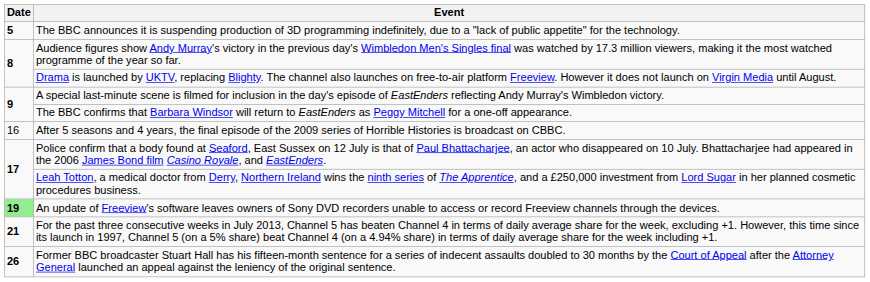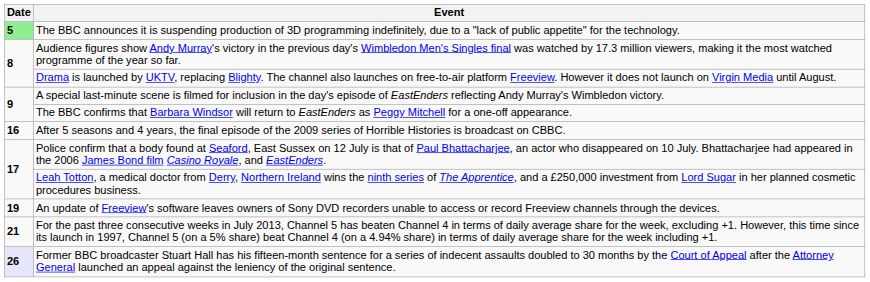row 2 | Date: no background -> lightgreen background
row 7 | Date: normal -> bold
row 10 | Date: lightgreen background -> no background
row 12 | Date: no background -> lavender background
